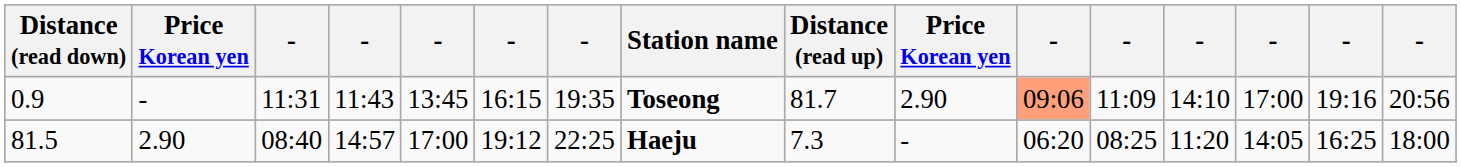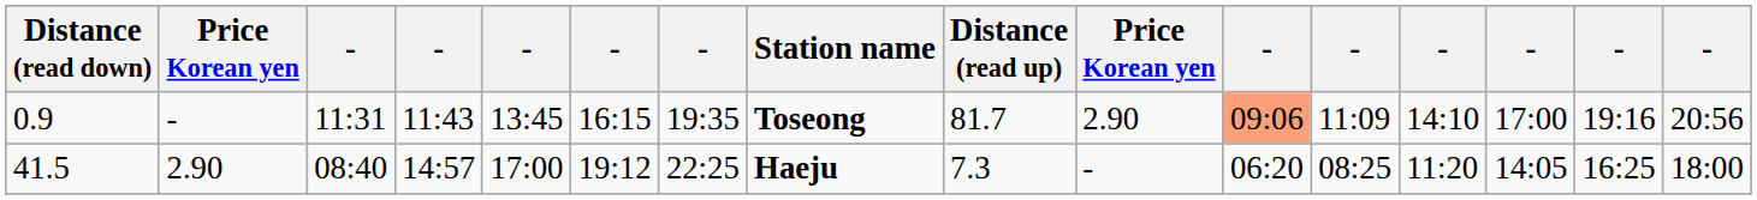row 3 | Distance (read down): 81.5 -> 41.5
